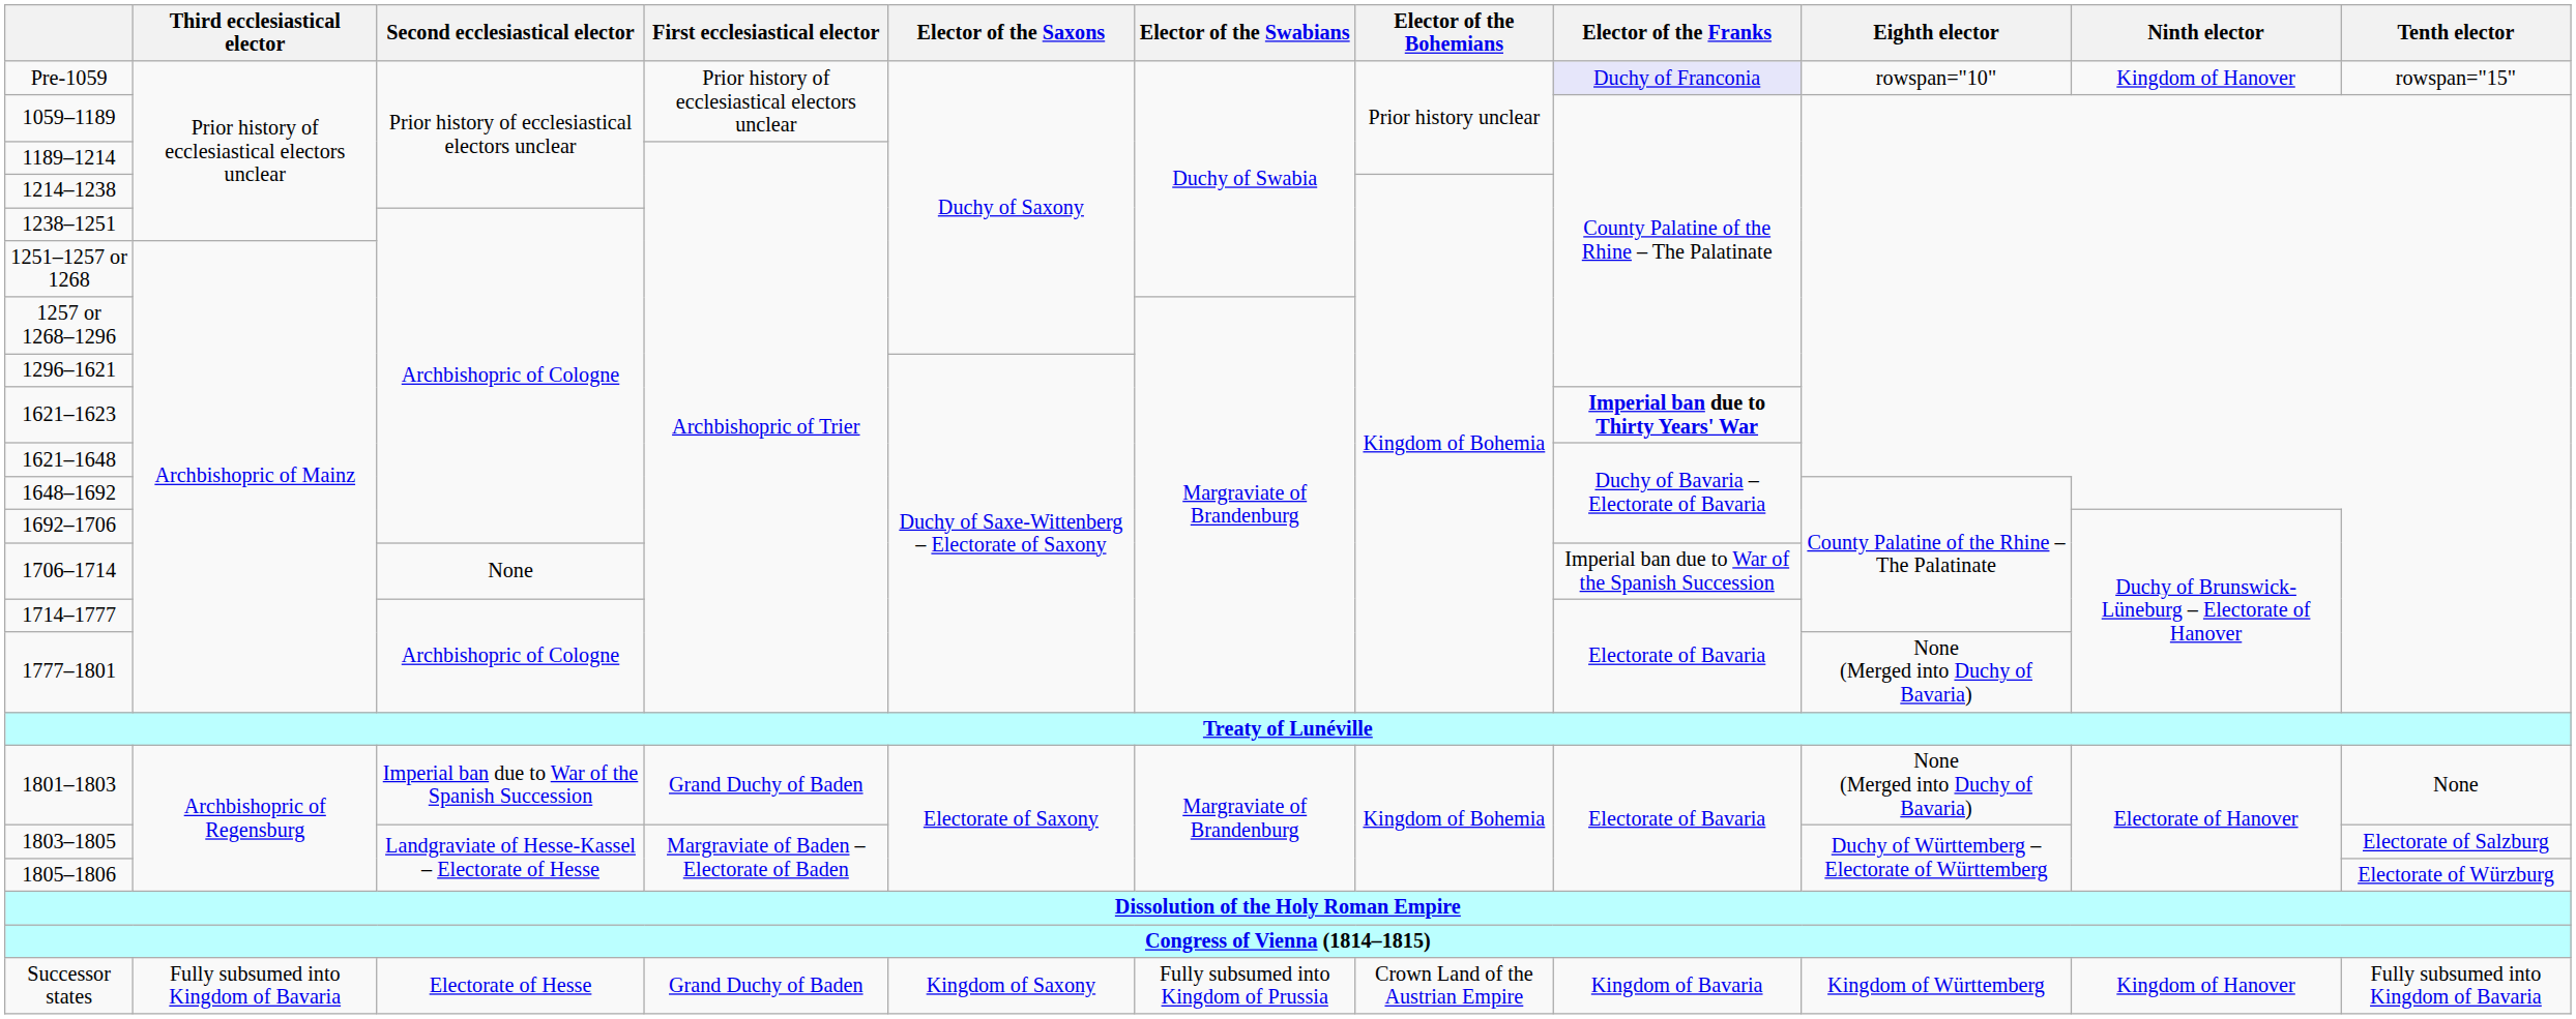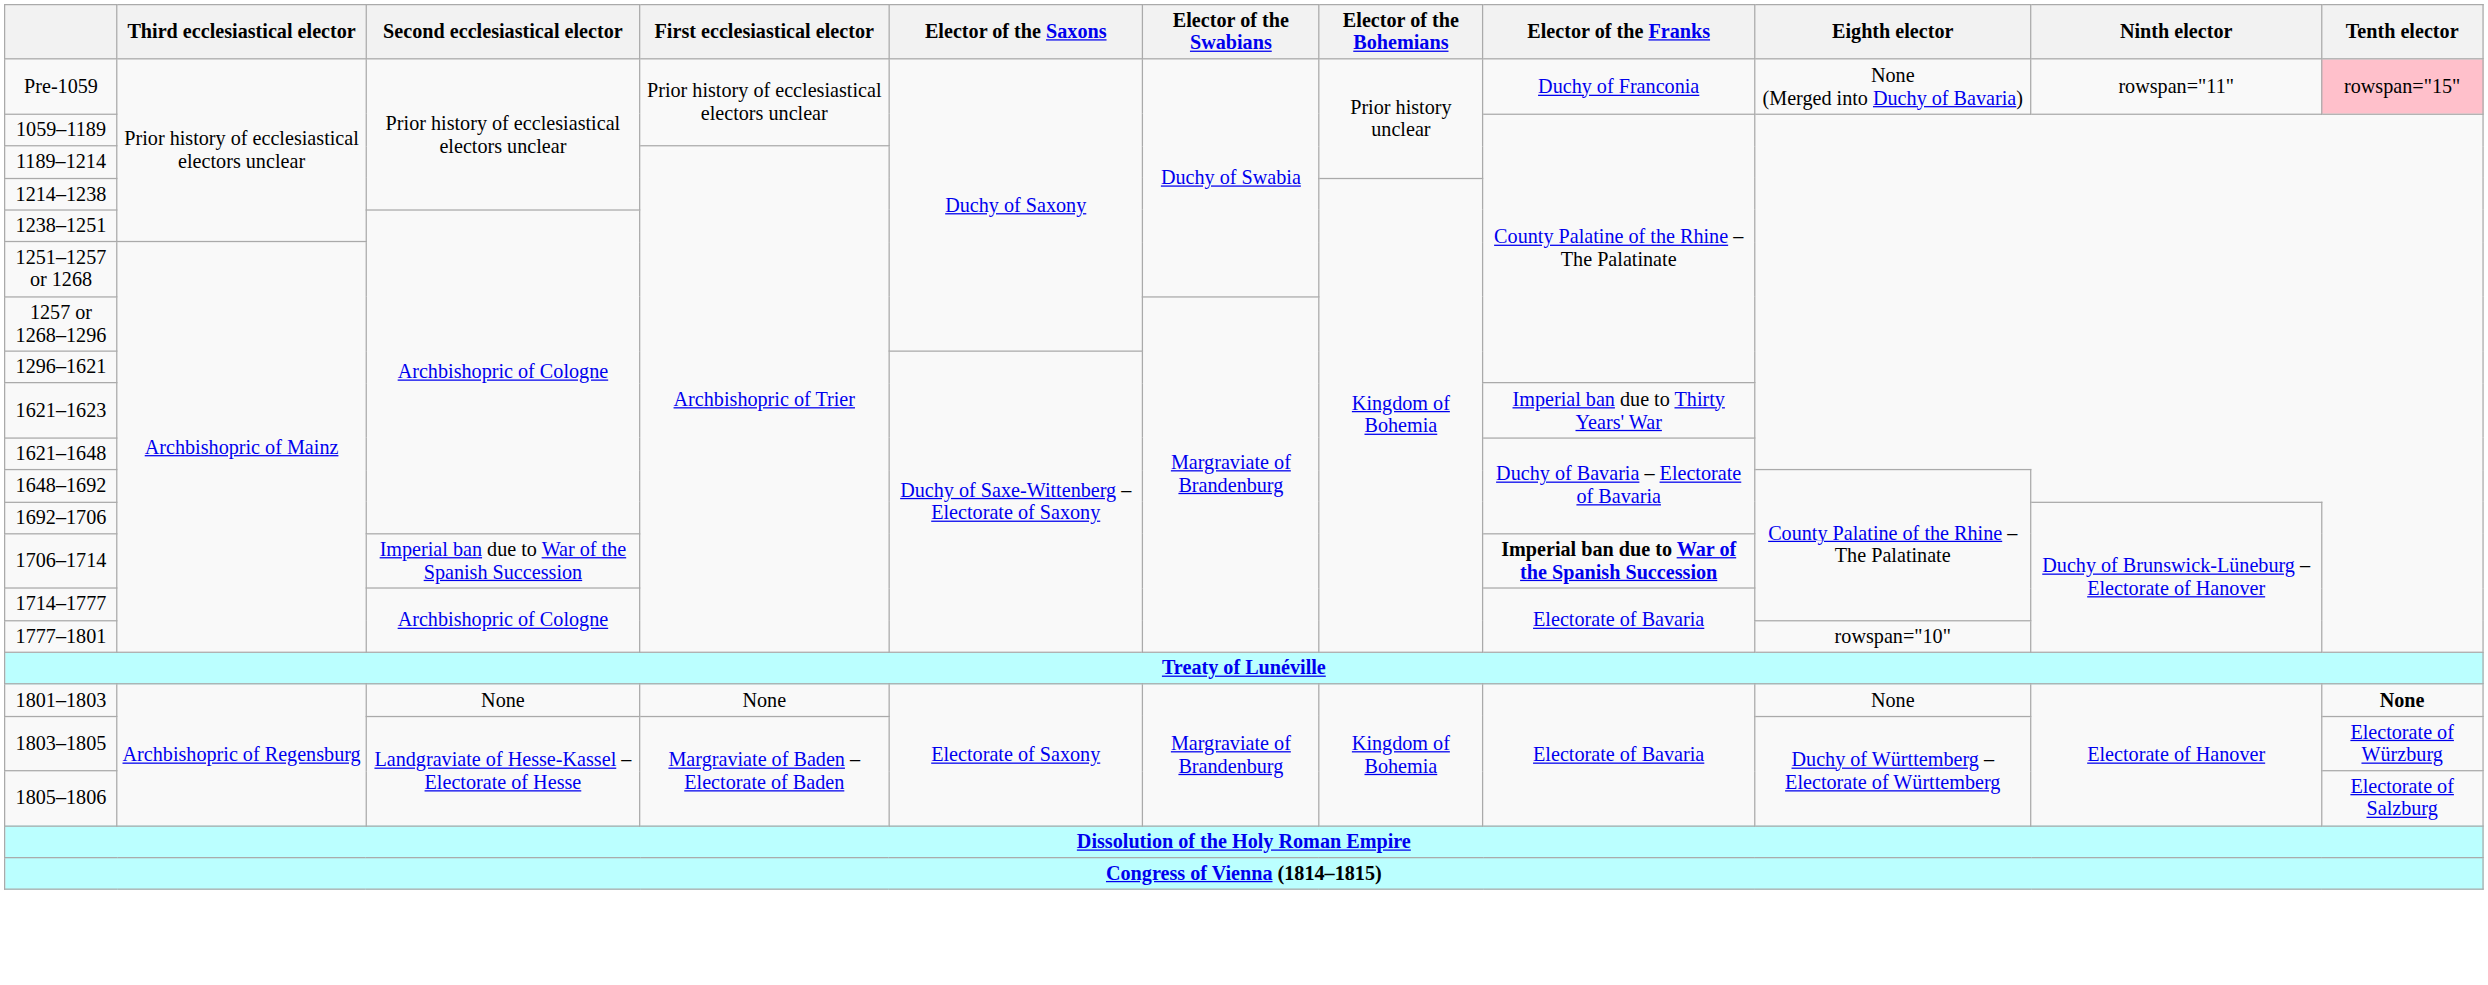Pre-1059 | Elector of the Franks: lavender background -> no background
Pre-1059 | Eighth elector: rowspan="10" -> None (Merged into Duchy of Bavaria)
Pre-1059 | Ninth elector: Kingdom of Hanover -> rowspan="11"
Pre-1059 | Tenth elector: no background -> pink background
1621–1623 | Elector of the Franks: bold -> normal
1706–1714 | Second ecclesiastical elector: None -> Imperial ban due to War of the Spanish Succession
1706–1714 | Elector of the Franks: normal -> bold
1777–1801 | Eighth elector: None (Merged into Duchy of Bavaria) -> rowspan="10"
1801–1803 | Second ecclesiastical elector: Imperial ban due to War of the Spanish Succession -> None
1801–1803 | First ecclesiastical elector: Grand Duchy of Baden -> None
1801–1803 | Eighth elector: None (Merged into Duchy of Bavaria) -> None
1801–1803 | Tenth elector: normal -> bold
1803–1805 | Tenth elector: Electorate of Salzburg -> Electorate of Würzburg
1805–1806 | Tenth elector: Electorate of Würzburg -> Electorate of Salzburg
- row: Successor states | Fully subsumed into Kingdom of Bavaria | Electorate of Hesse | Grand Duchy of Baden | Kingdom of Saxony | Fully subsumed into Kingdom of Prussia | Crown Land of the Austrian Empire | Kingdom of Bavaria | Kingdom of Württemberg | Kingdom of Hanover | Fully subsumed into Kingdom of Bavaria
